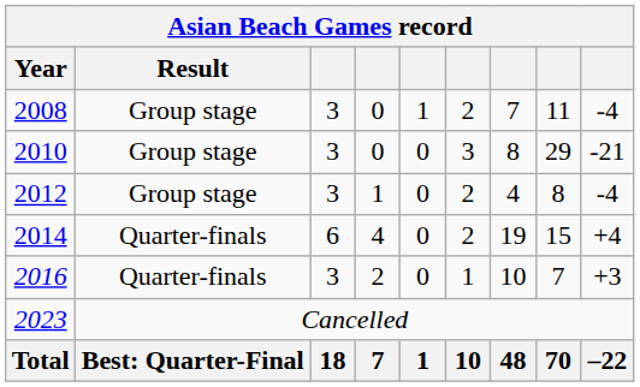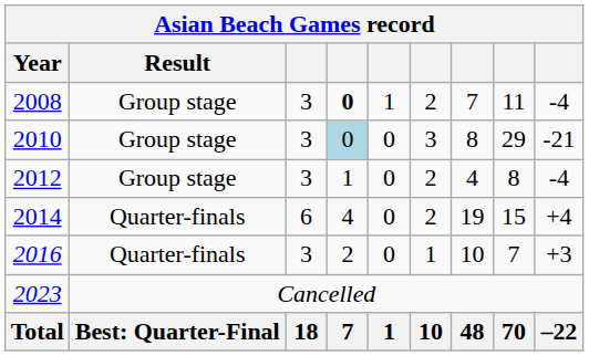2008 | column 4: normal -> bold
2010 | column 4: no background -> lightblue background
